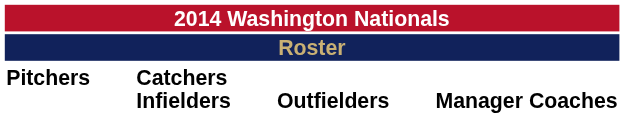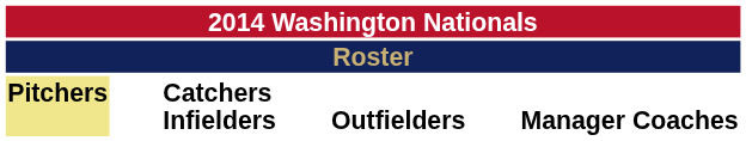Pitchers | column 1: no background -> khaki background
